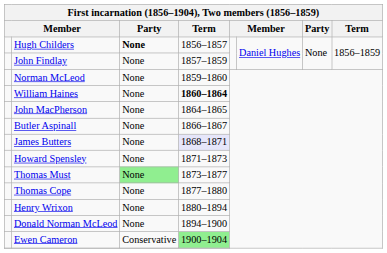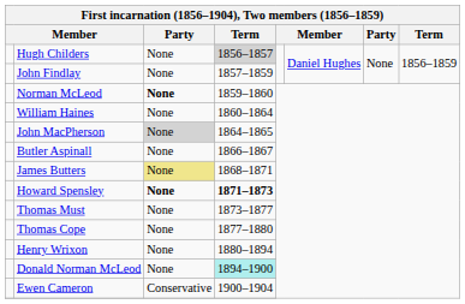Hugh Childers | column 3: bold -> normal
Hugh Childers | column 4: no background -> lightgrey background
Norman McLeod | column 3: normal -> bold
William Haines | column 4: bold -> normal
John MacPherson | column 3: no background -> lightgrey background
James Butters | column 3: no background -> khaki background
James Butters | column 4: lavender background -> no background
Howard Spensley | column 3: normal -> bold
Howard Spensley | column 4: normal -> bold
Thomas Must | column 3: lightgreen background -> no background
Donald Norman McLeod | column 4: no background -> paleturquoise background
Ewen Cameron | column 4: lightgreen background -> no background
